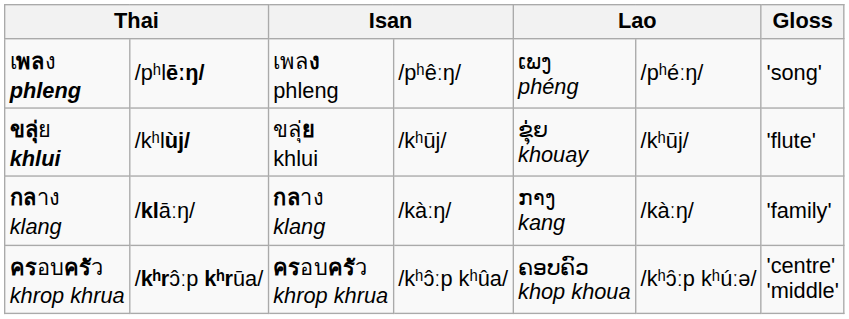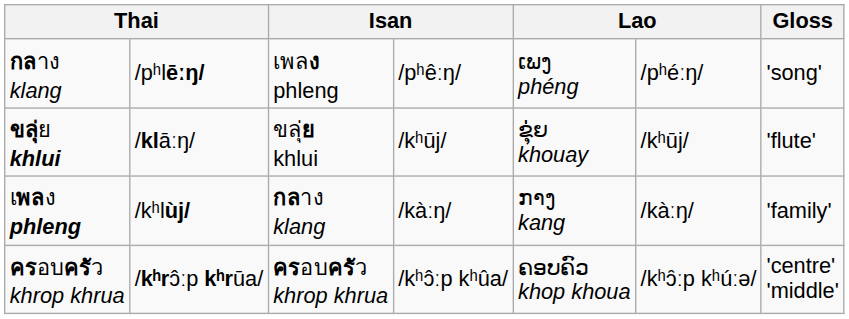row 2 | column 1: เพลง phleng -> กลาง klang
row 3 | column 2: /kʰlùj/ -> /klāːŋ/
row 4 | column 1: กลาง klang -> เพลง phleng
row 4 | column 2: /klāːŋ/ -> /kʰlùj/
